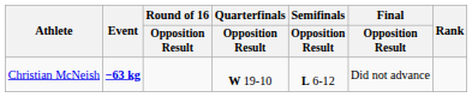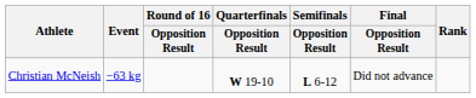Christian McNeish | Event: bold -> normal
